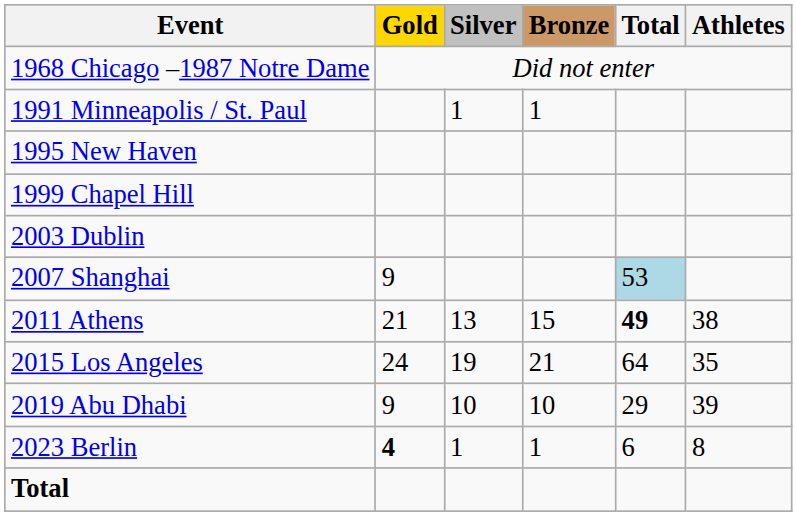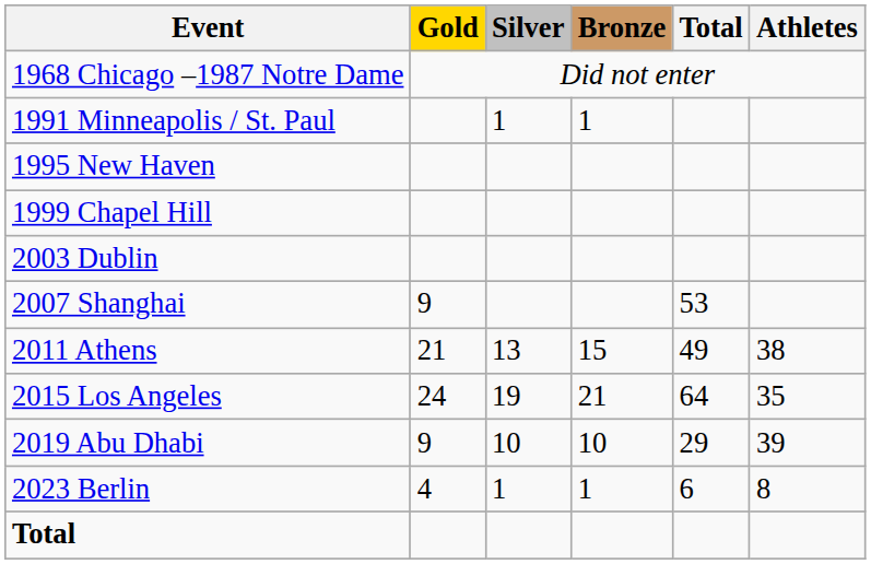2007 Shanghai | Total: lightblue background -> no background
2011 Athens | Total: bold -> normal
2023 Berlin | Gold: bold -> normal
